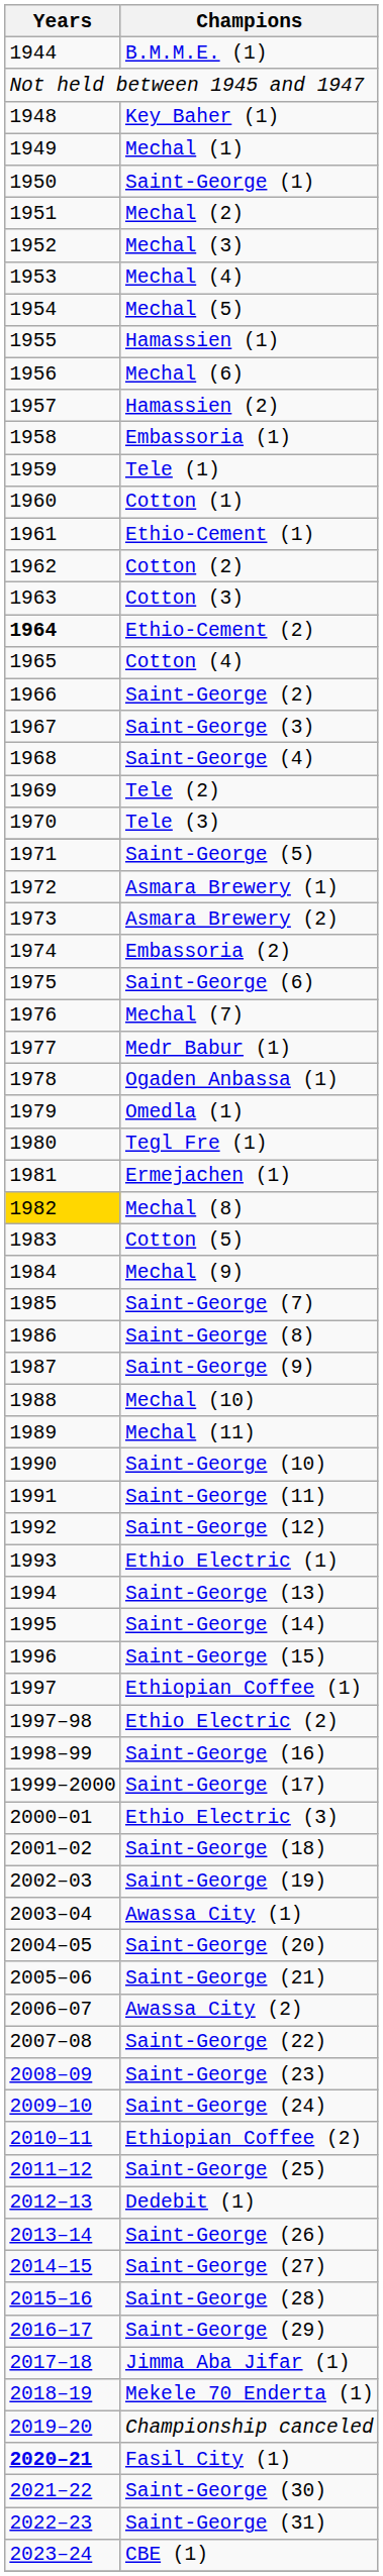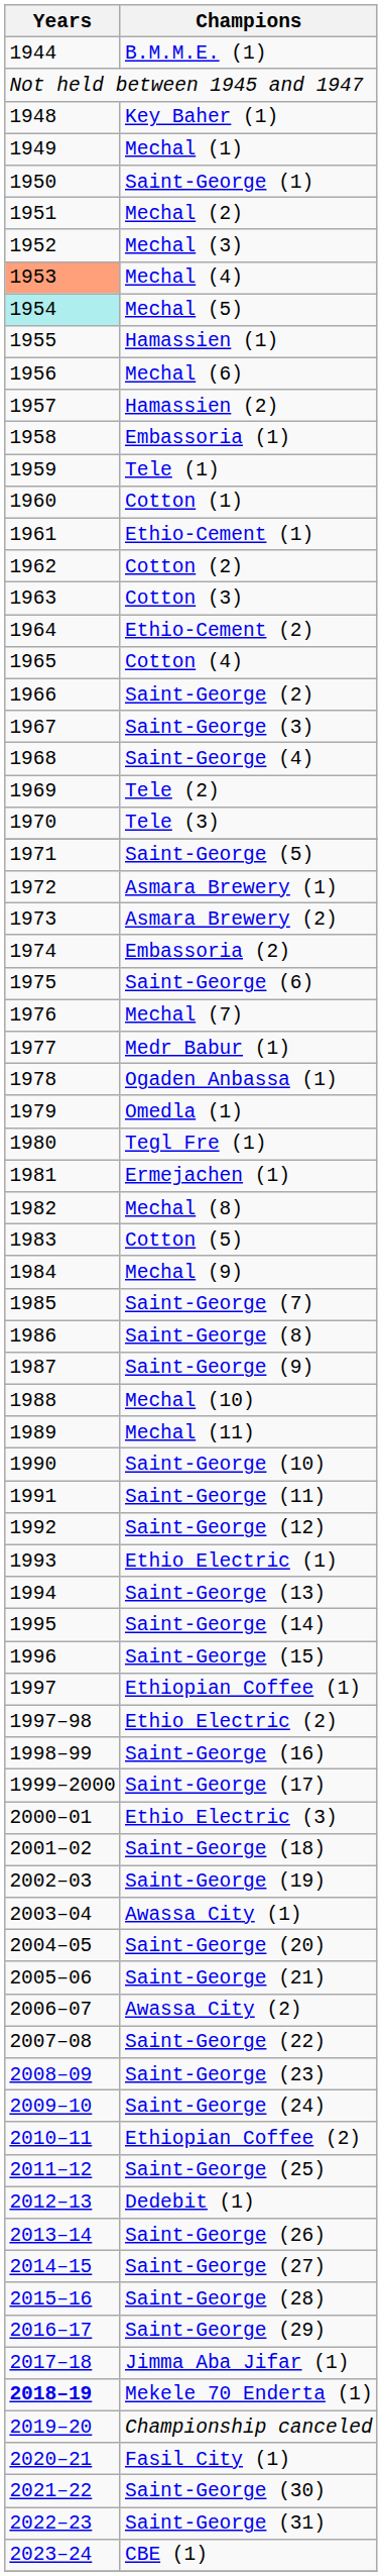Mechal (4) | Years: no background -> lightsalmon background
Mechal (5) | Years: no background -> paleturquoise background
Ethio-Cement (2) | Years: bold -> normal
Mechal (8) | Years: gold background -> no background
Mekele 70 Enderta (1) | Years: normal -> bold
Fasil City (1) | Years: bold -> normal
